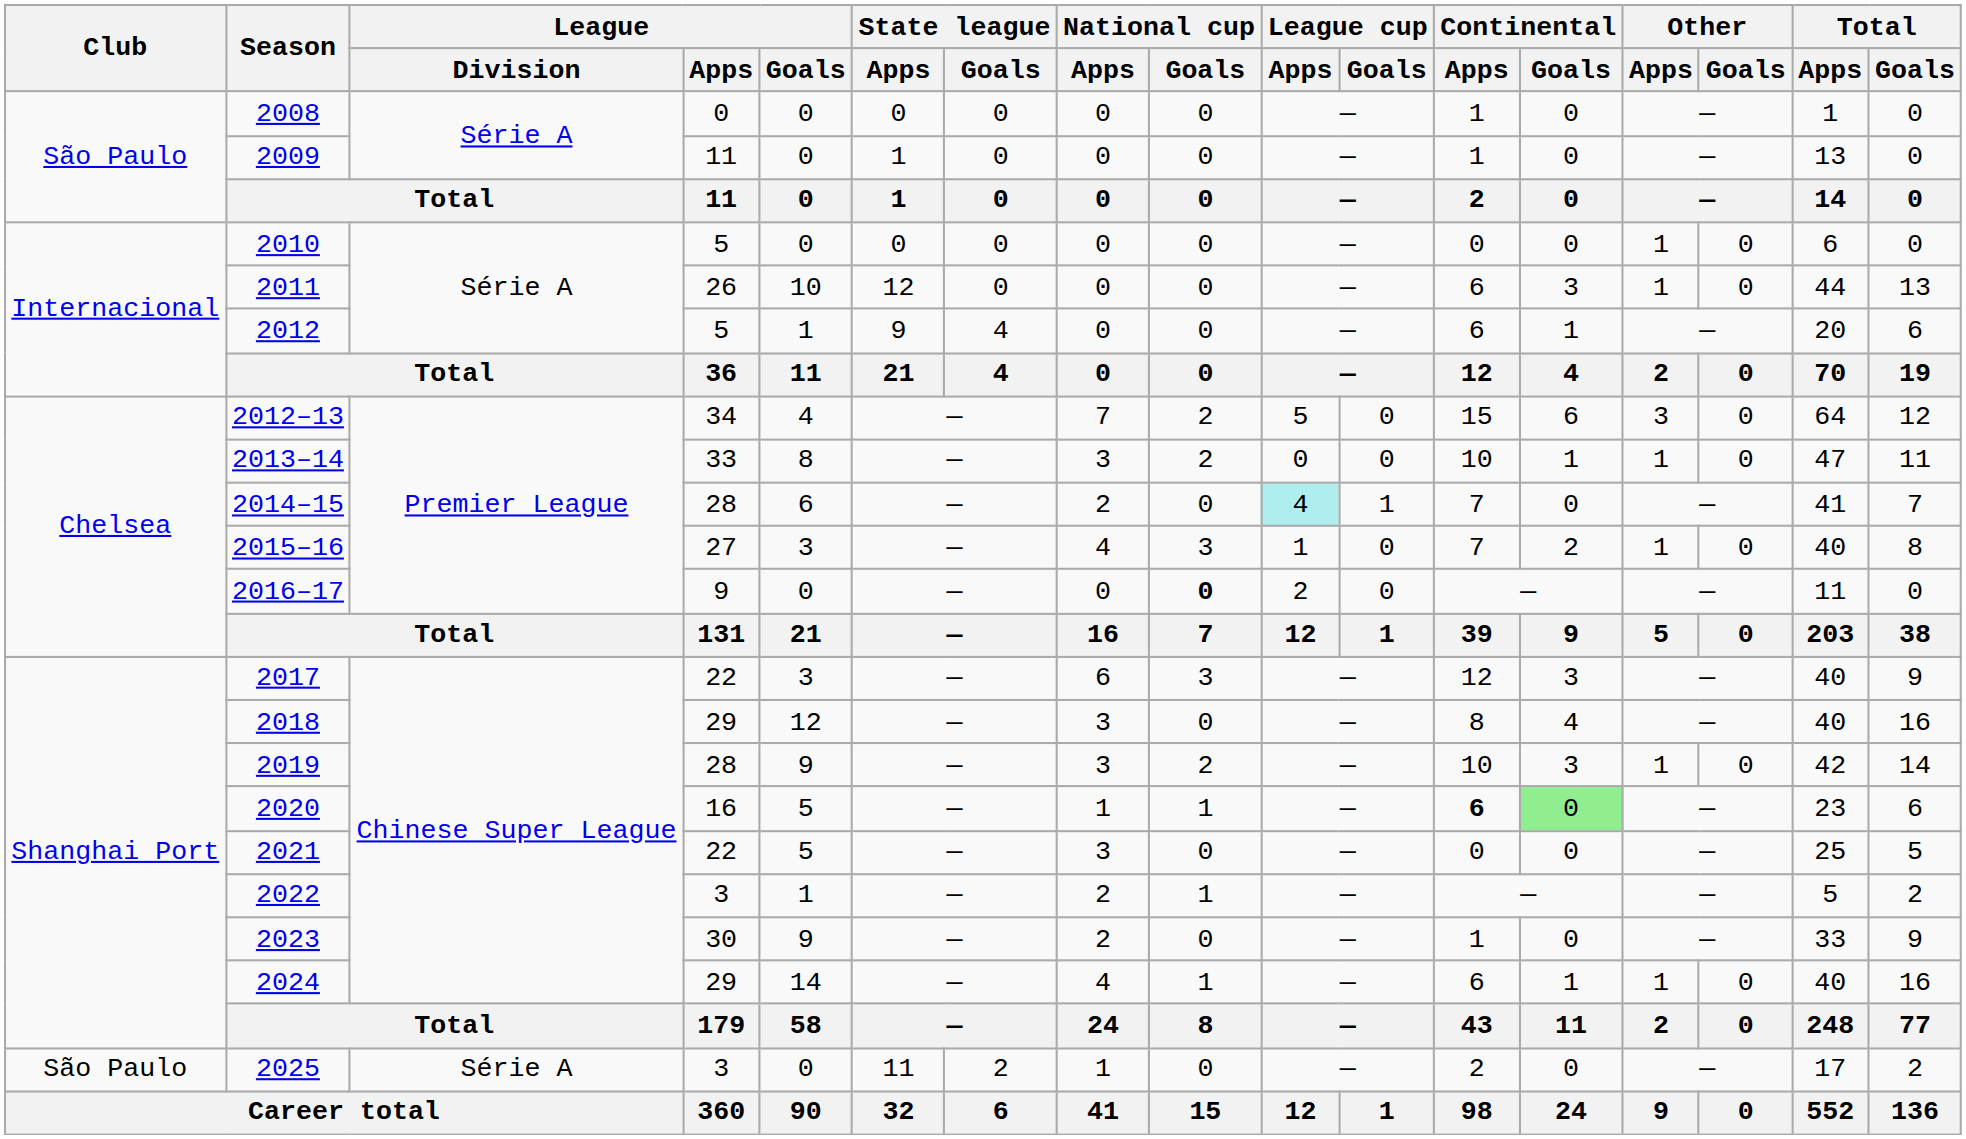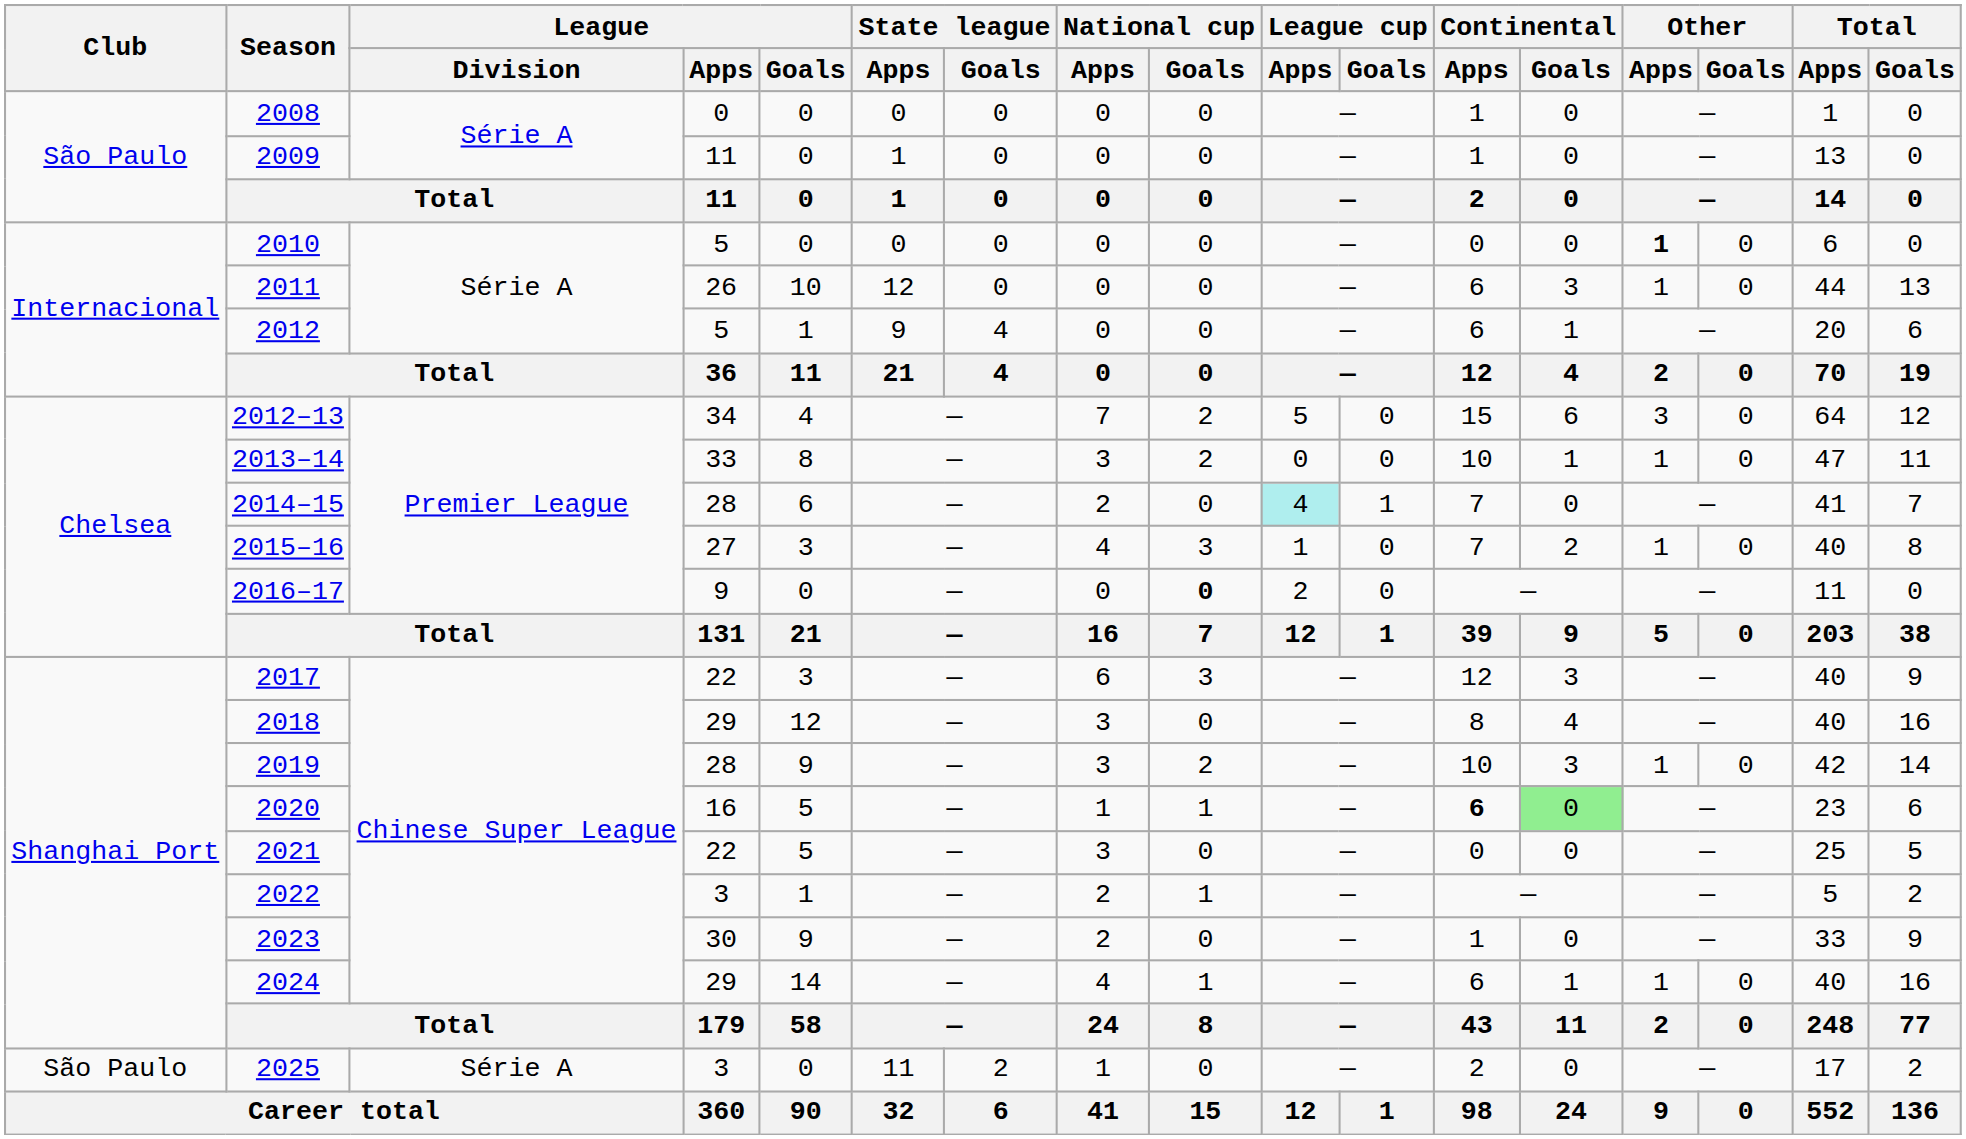2010 | Other / Apps: normal -> bold
